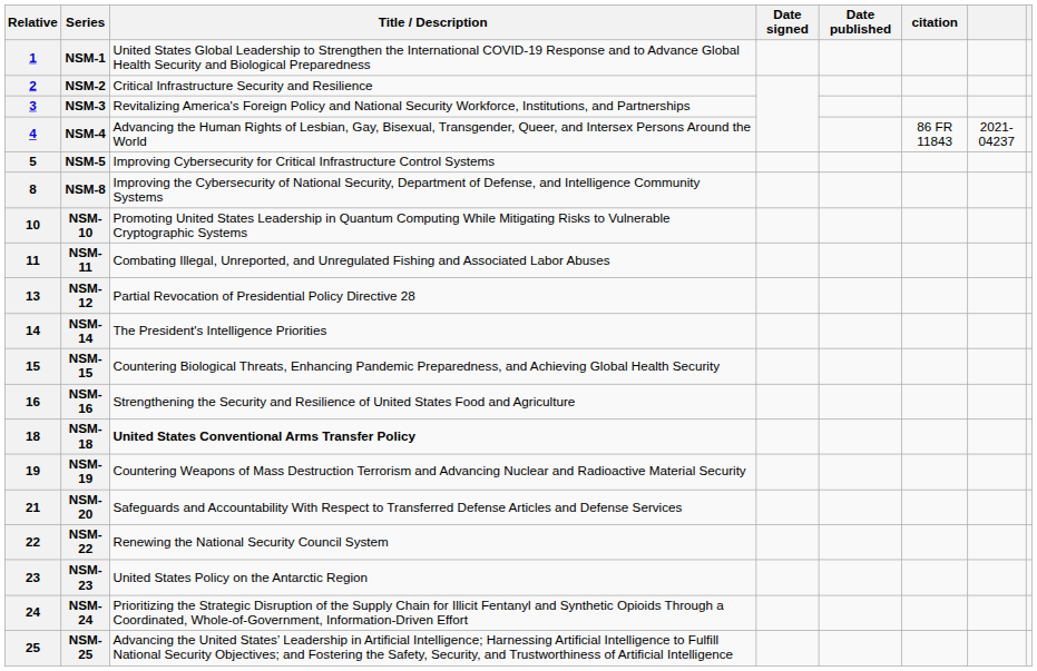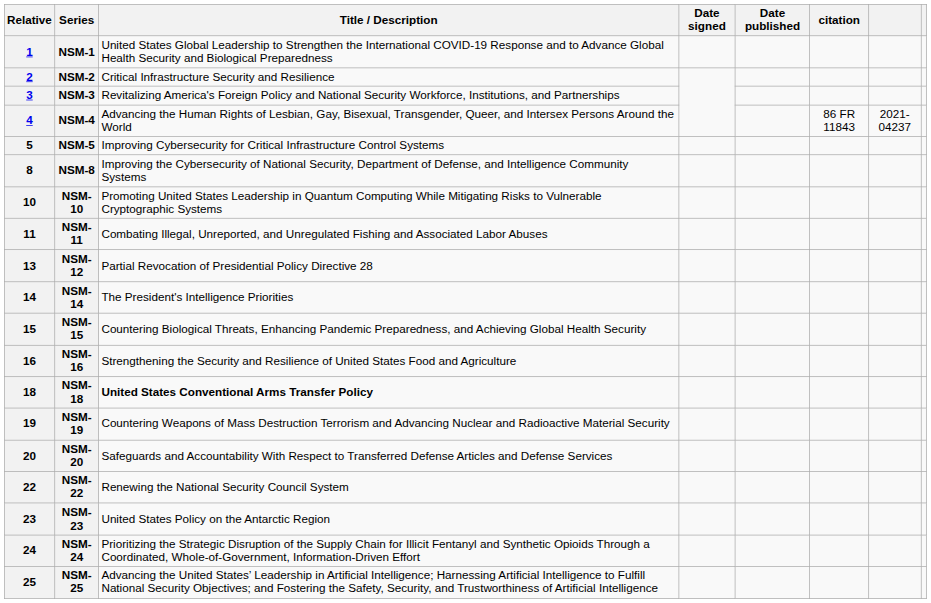NSM-20 | Relative: 21 -> 20
